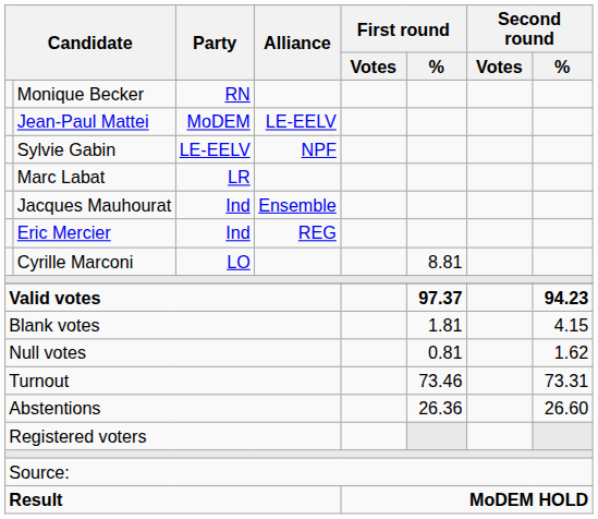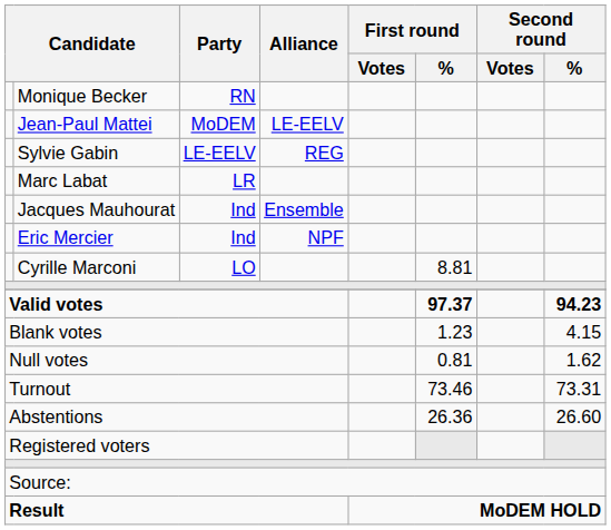Sylvie Gabin | Alliance: NPF -> REG
Eric Mercier | Alliance: REG -> NPF
Blank votes | First round / %: 1.81 -> 1.23
